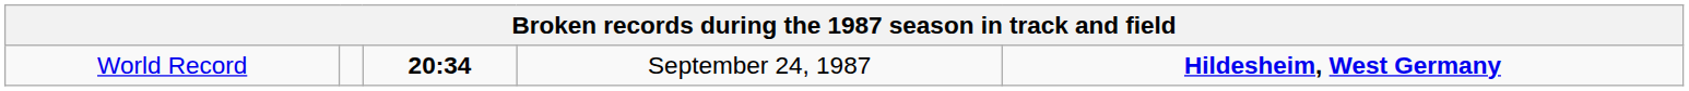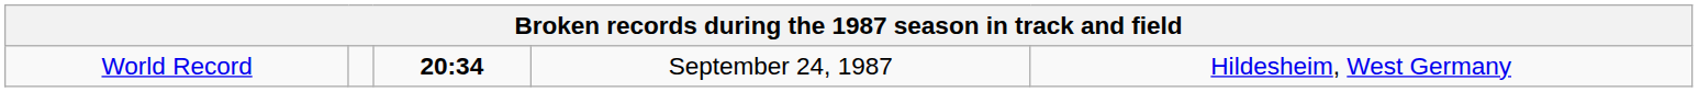World Record | column 5: bold -> normal
